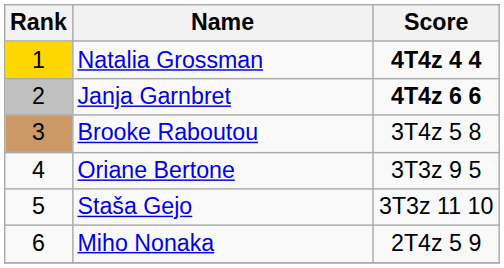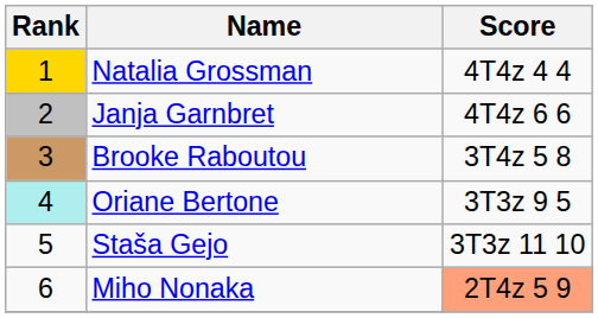Natalia Grossman | Score: bold -> normal
Janja Garnbret | Score: bold -> normal
Oriane Bertone | Rank: no background -> paleturquoise background
Miho Nonaka | Score: no background -> lightsalmon background
